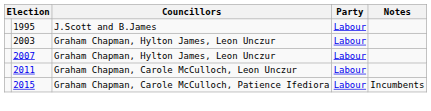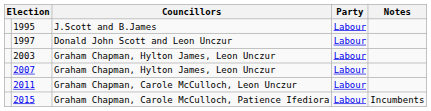+ row: 1997 | Donald John Scott and Leon Unczur | Labour
